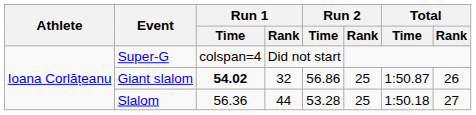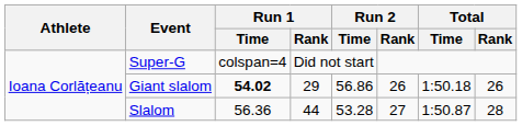Giant slalom | Run 1 / Rank: 32 -> 29
Giant slalom | Run 2 / Rank: 25 -> 26
Giant slalom | Total / Time: 1:50.87 -> 1:50.18
Slalom | Run 2 / Rank: 25 -> 27
Slalom | Total / Time: 1:50.18 -> 1:50.87
Slalom | Total / Rank: 27 -> 28
